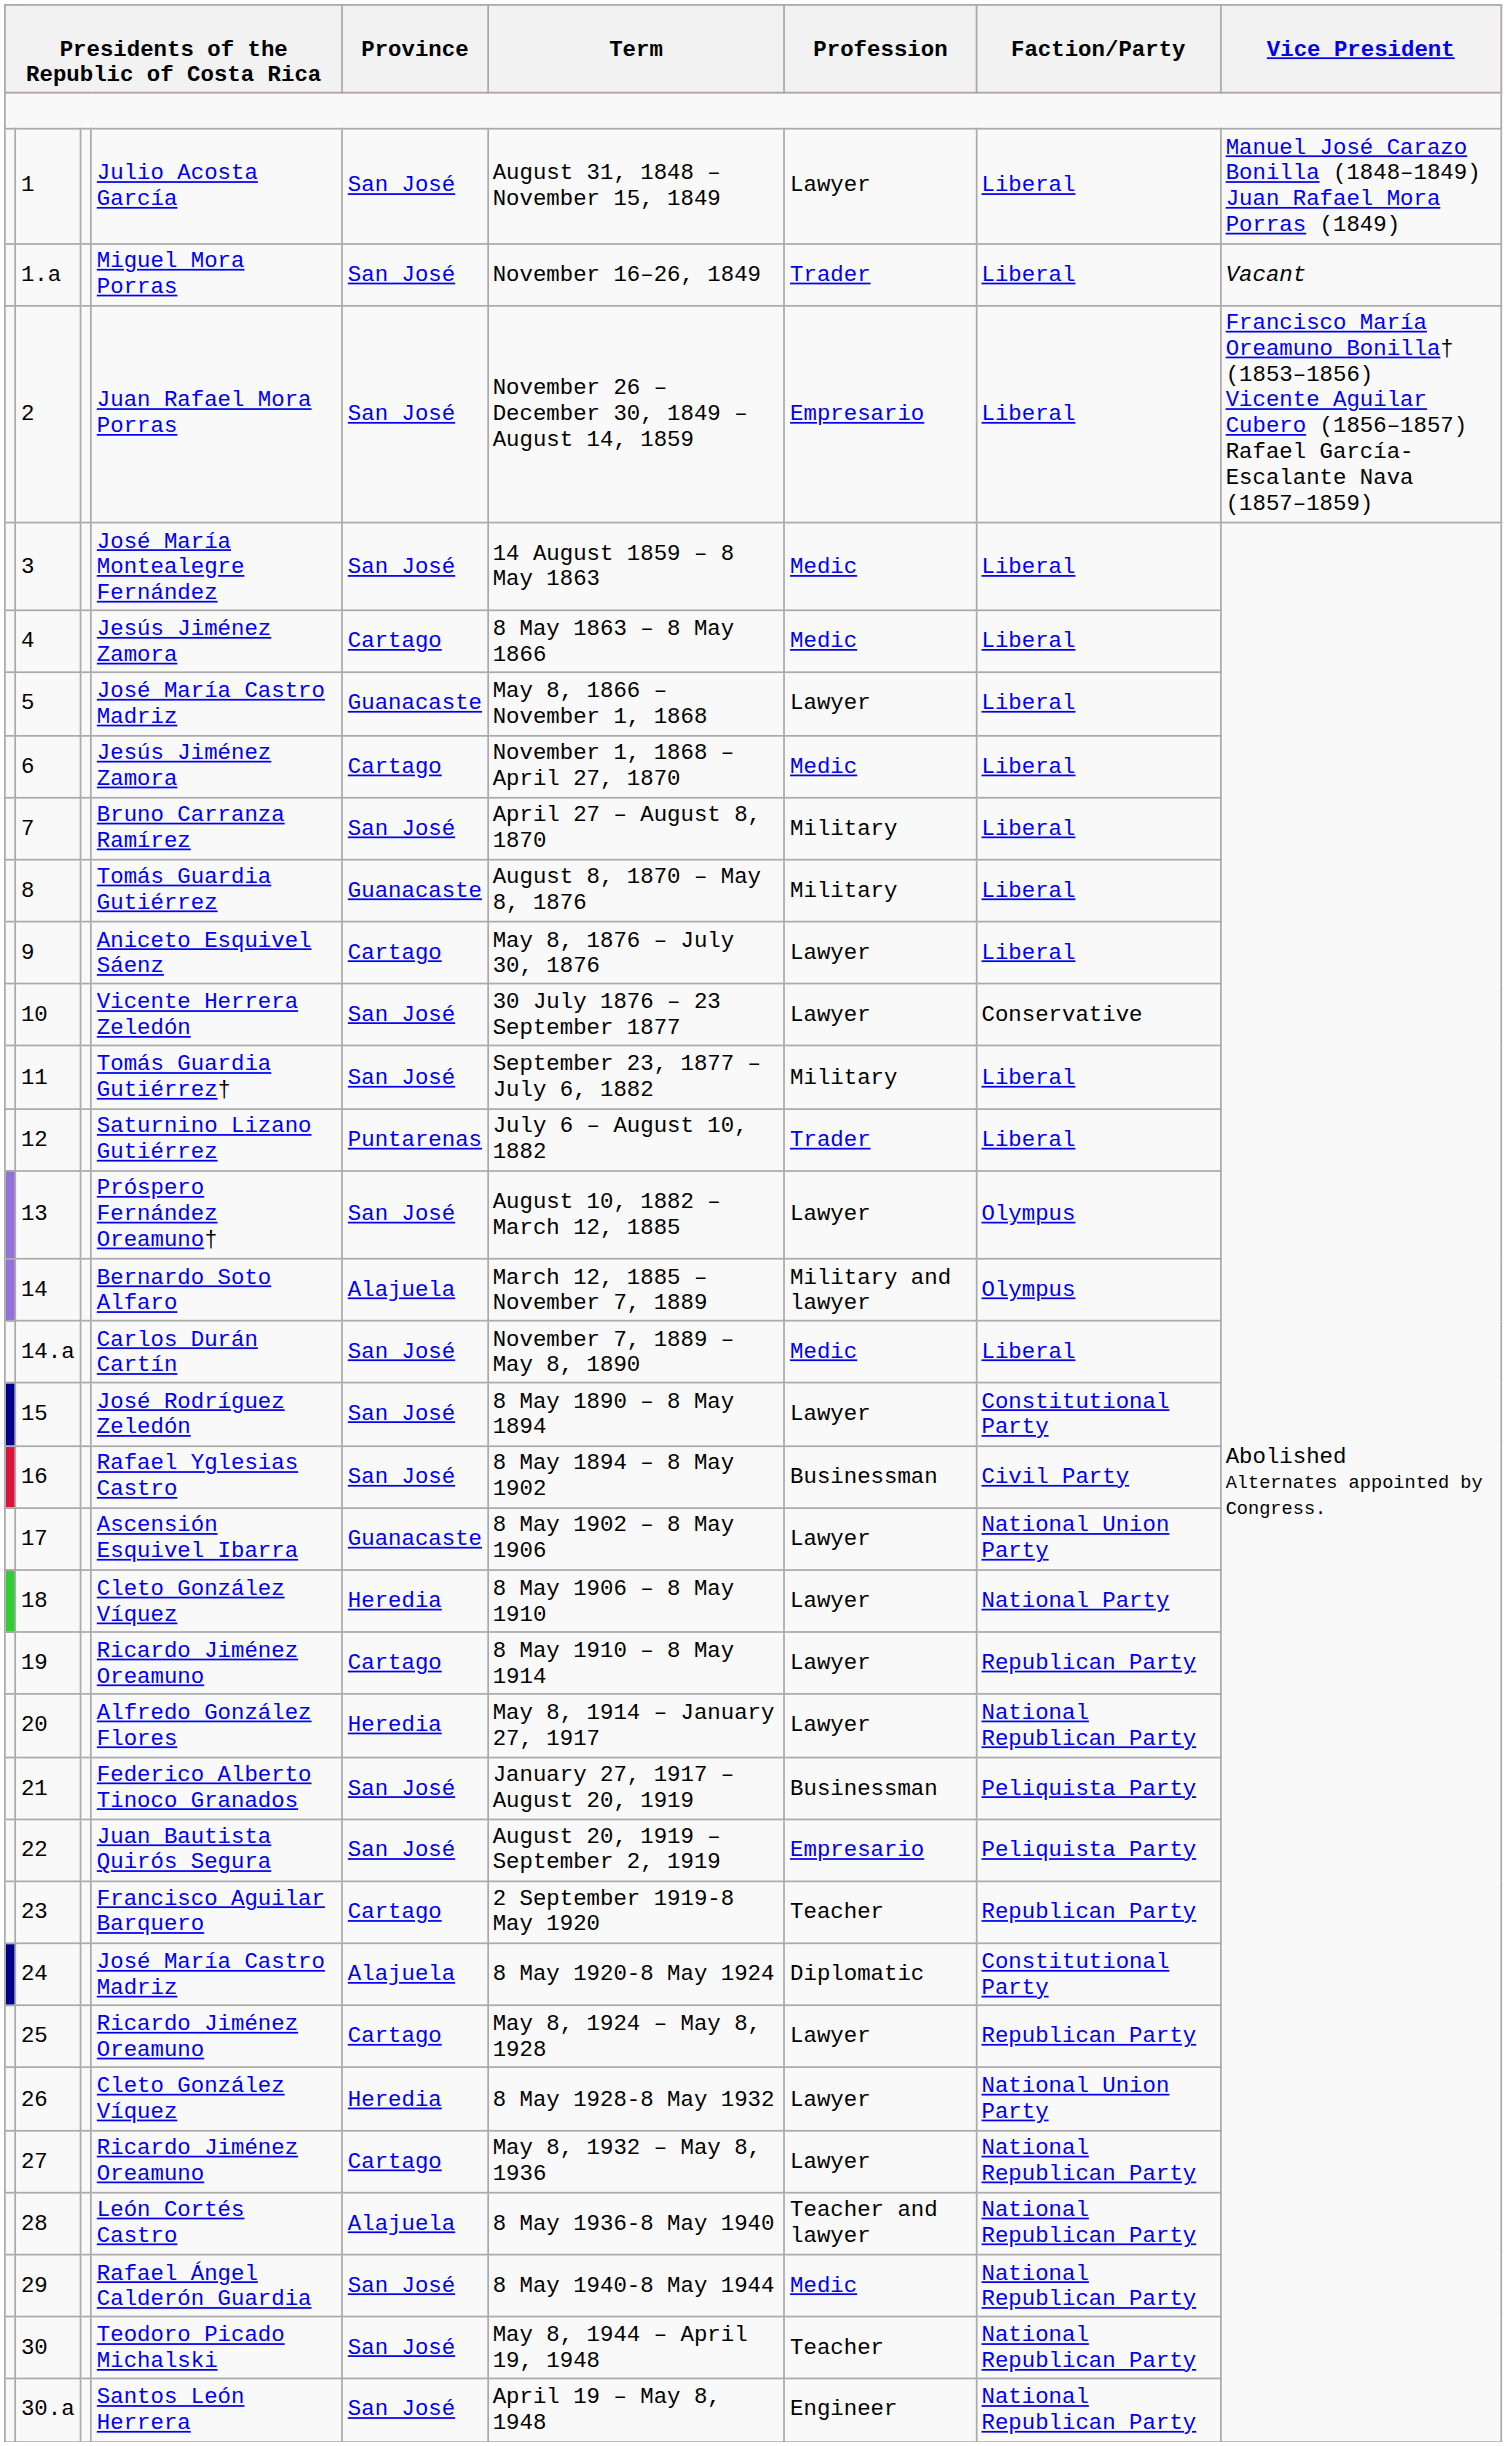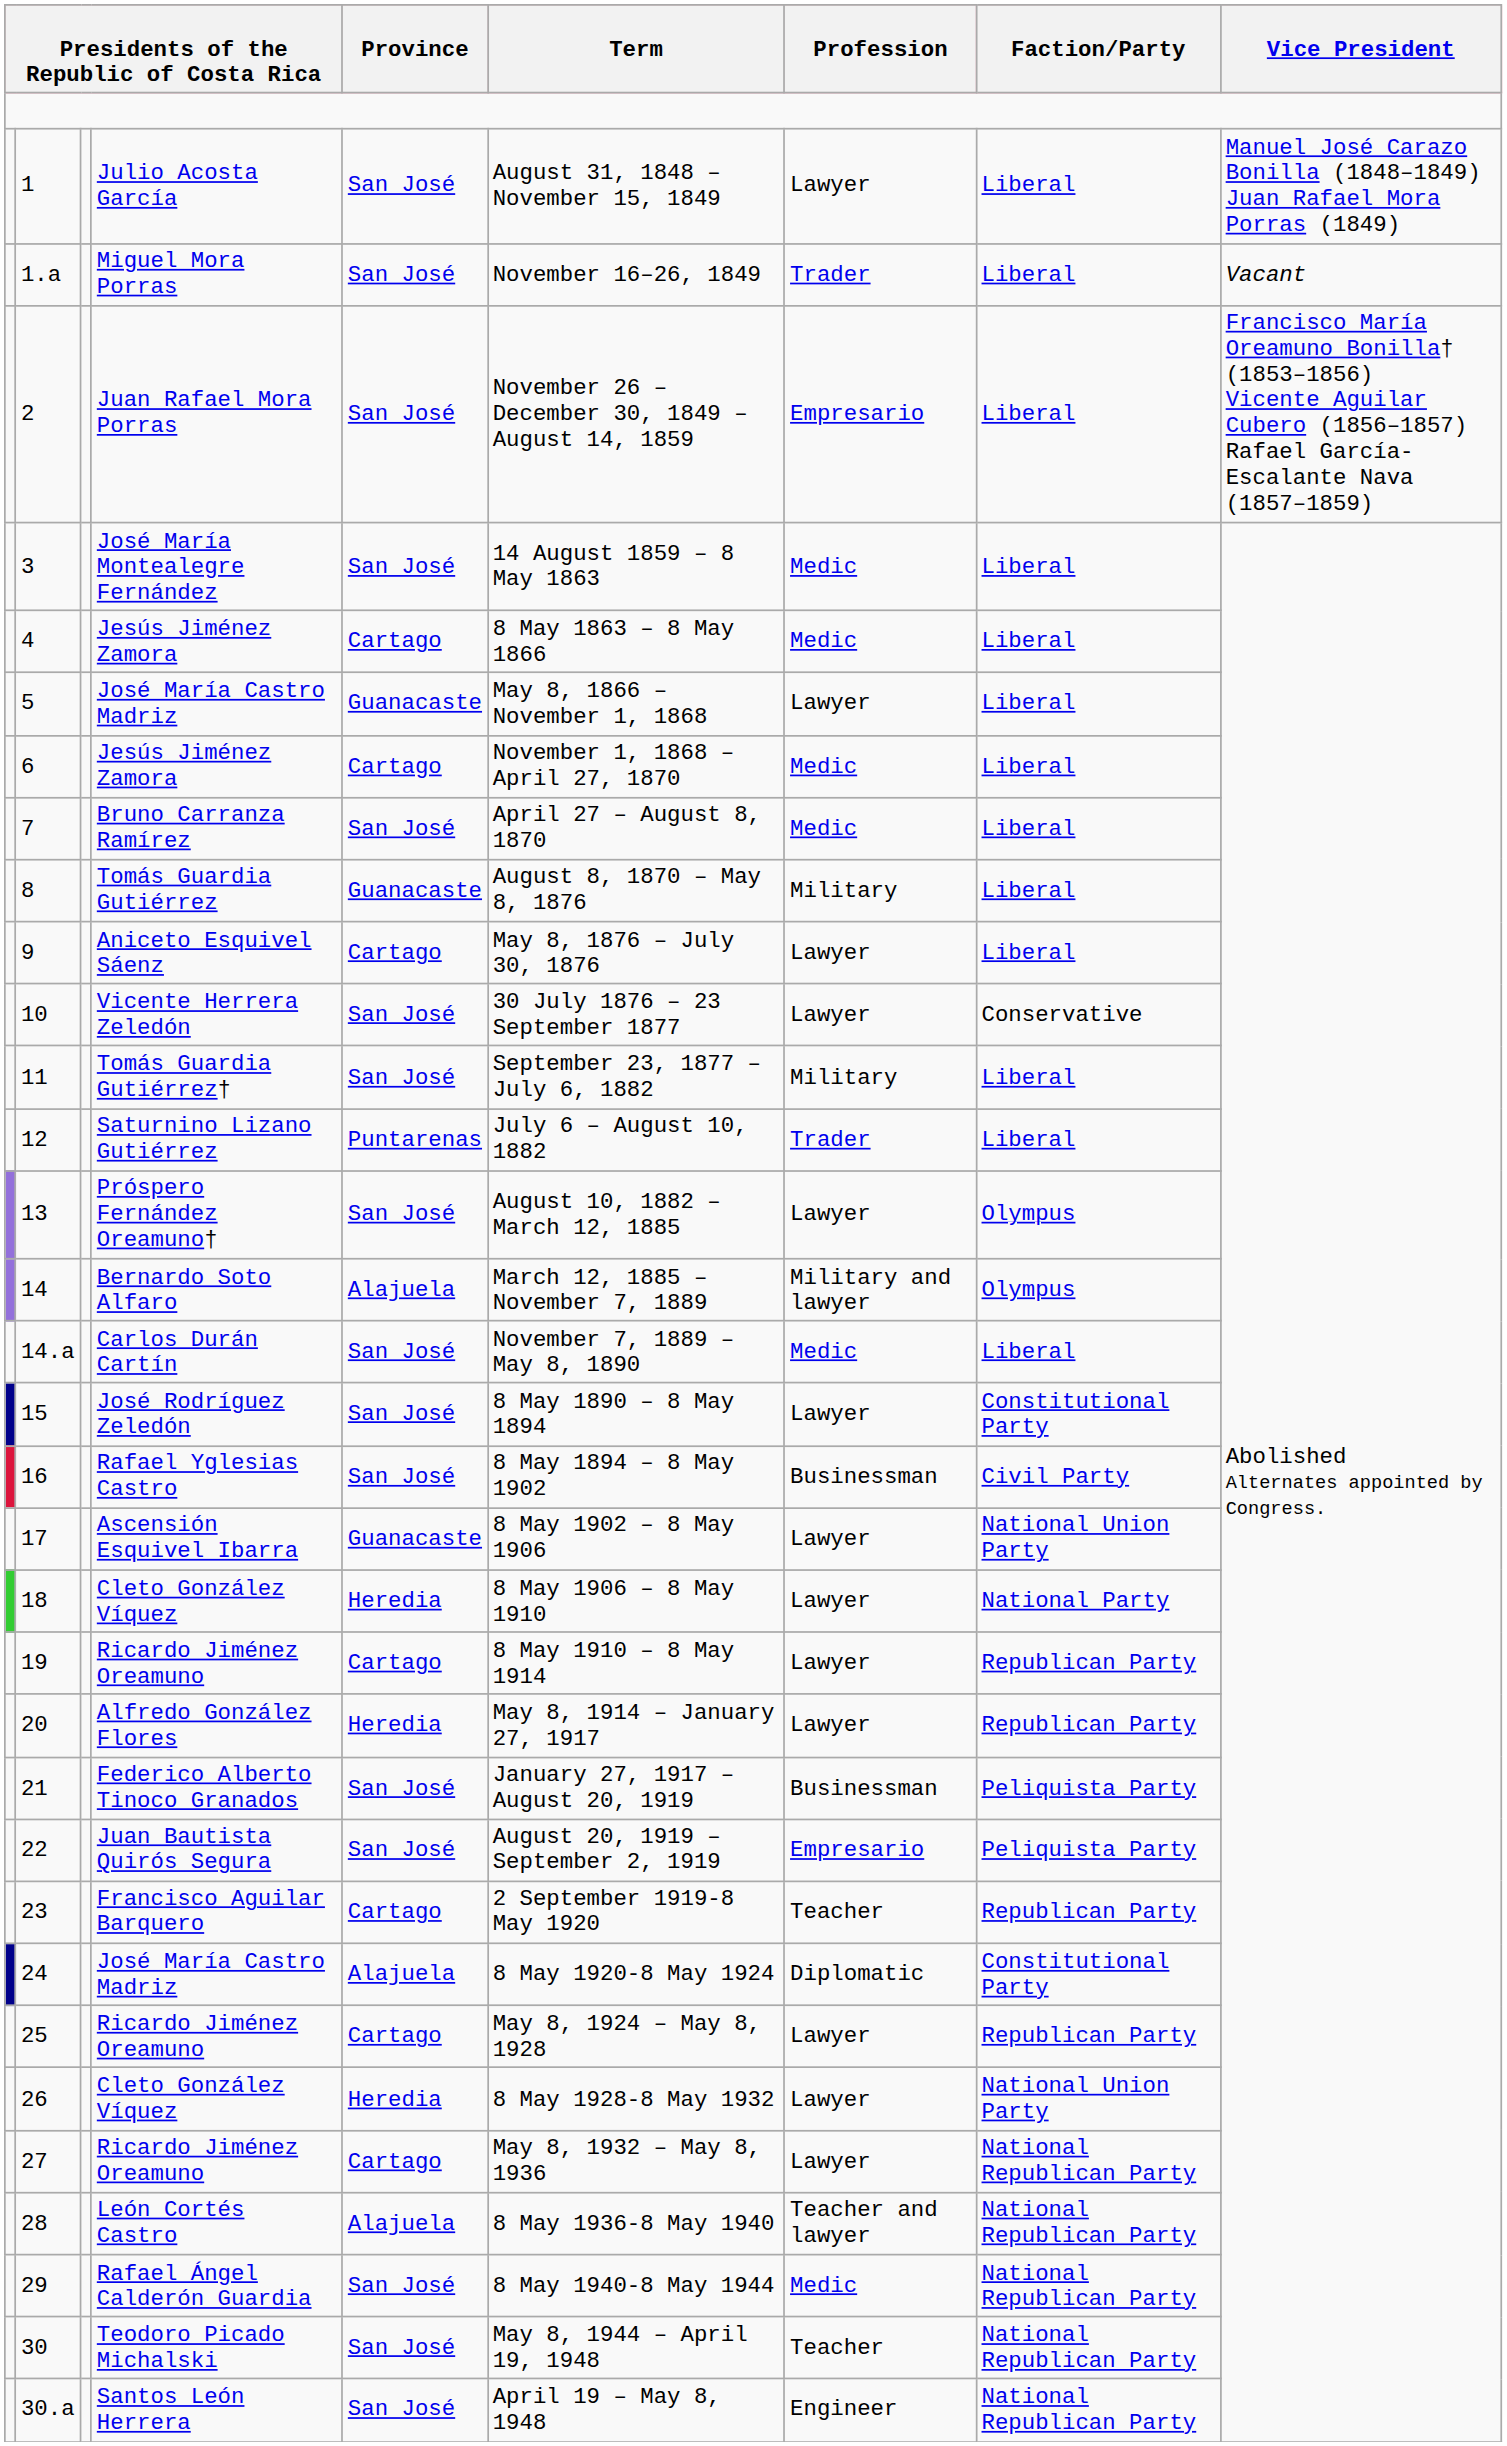7 | Profession: Military -> Medic
20 | Faction/Party: National Republican Party -> Republican Party
